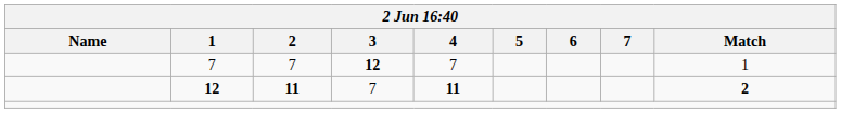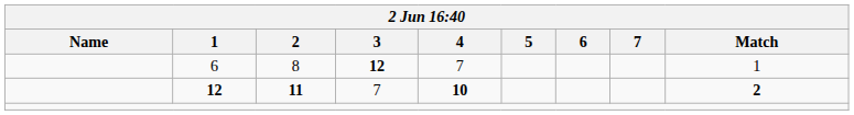row 3 | 1: 7 -> 6
row 3 | 2: 7 -> 8
row 4 | 4: 11 -> 10
